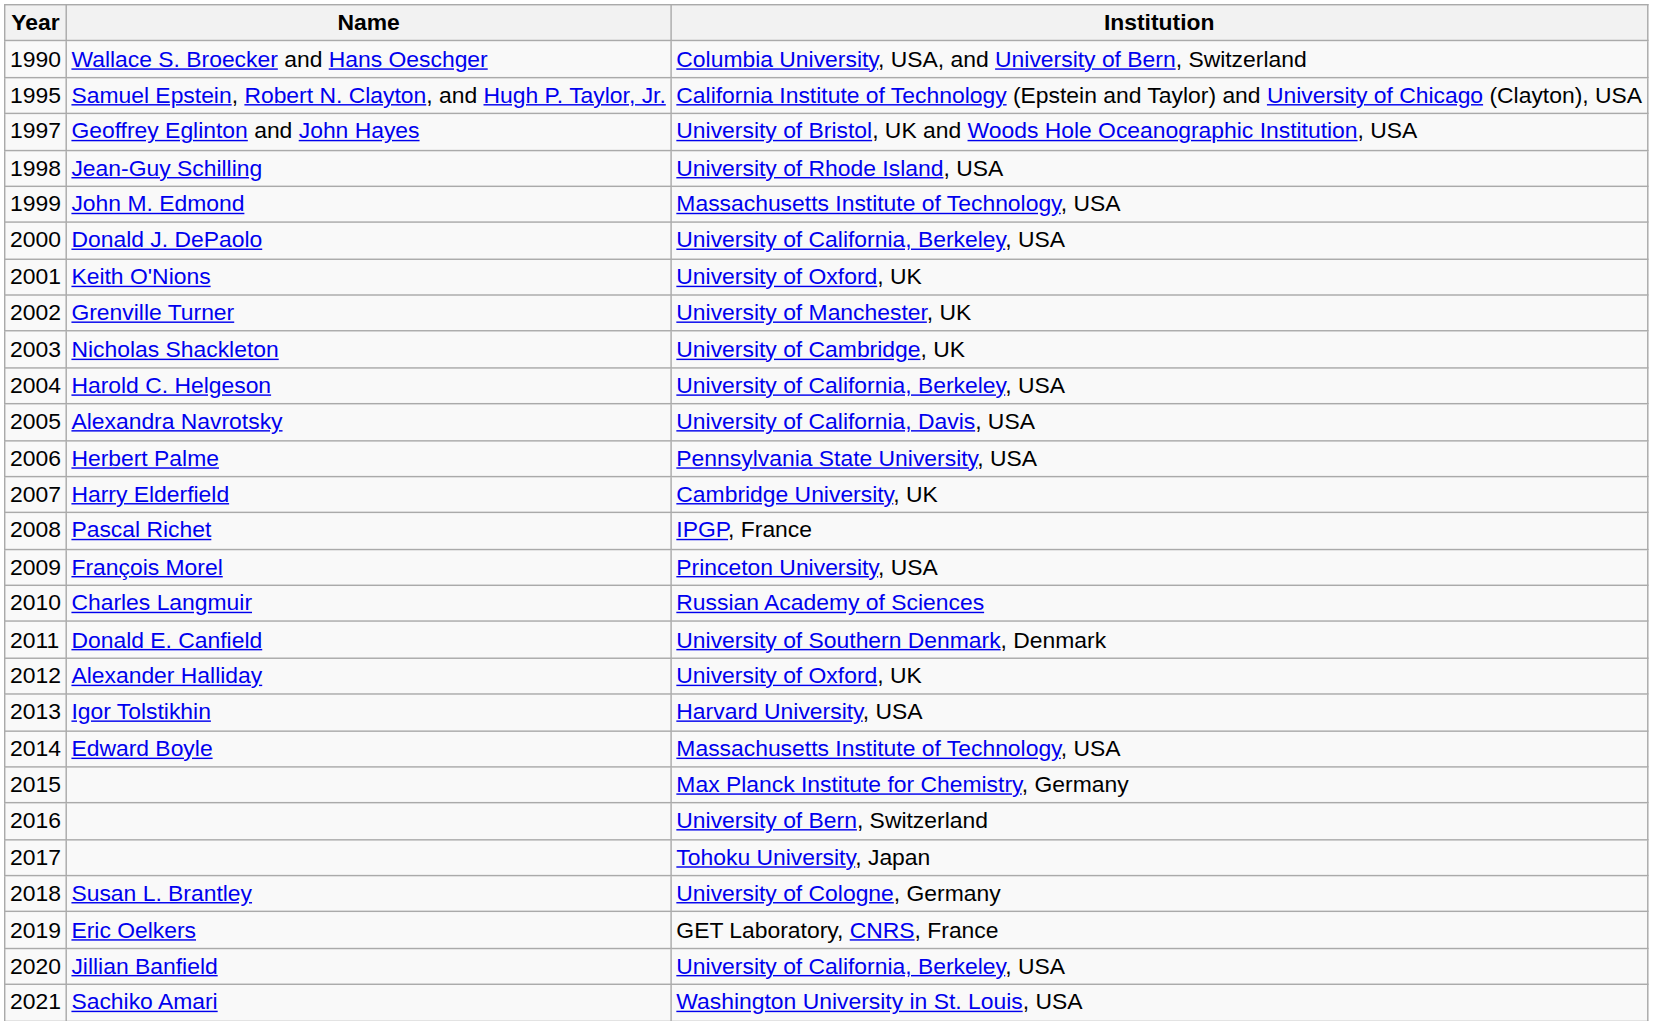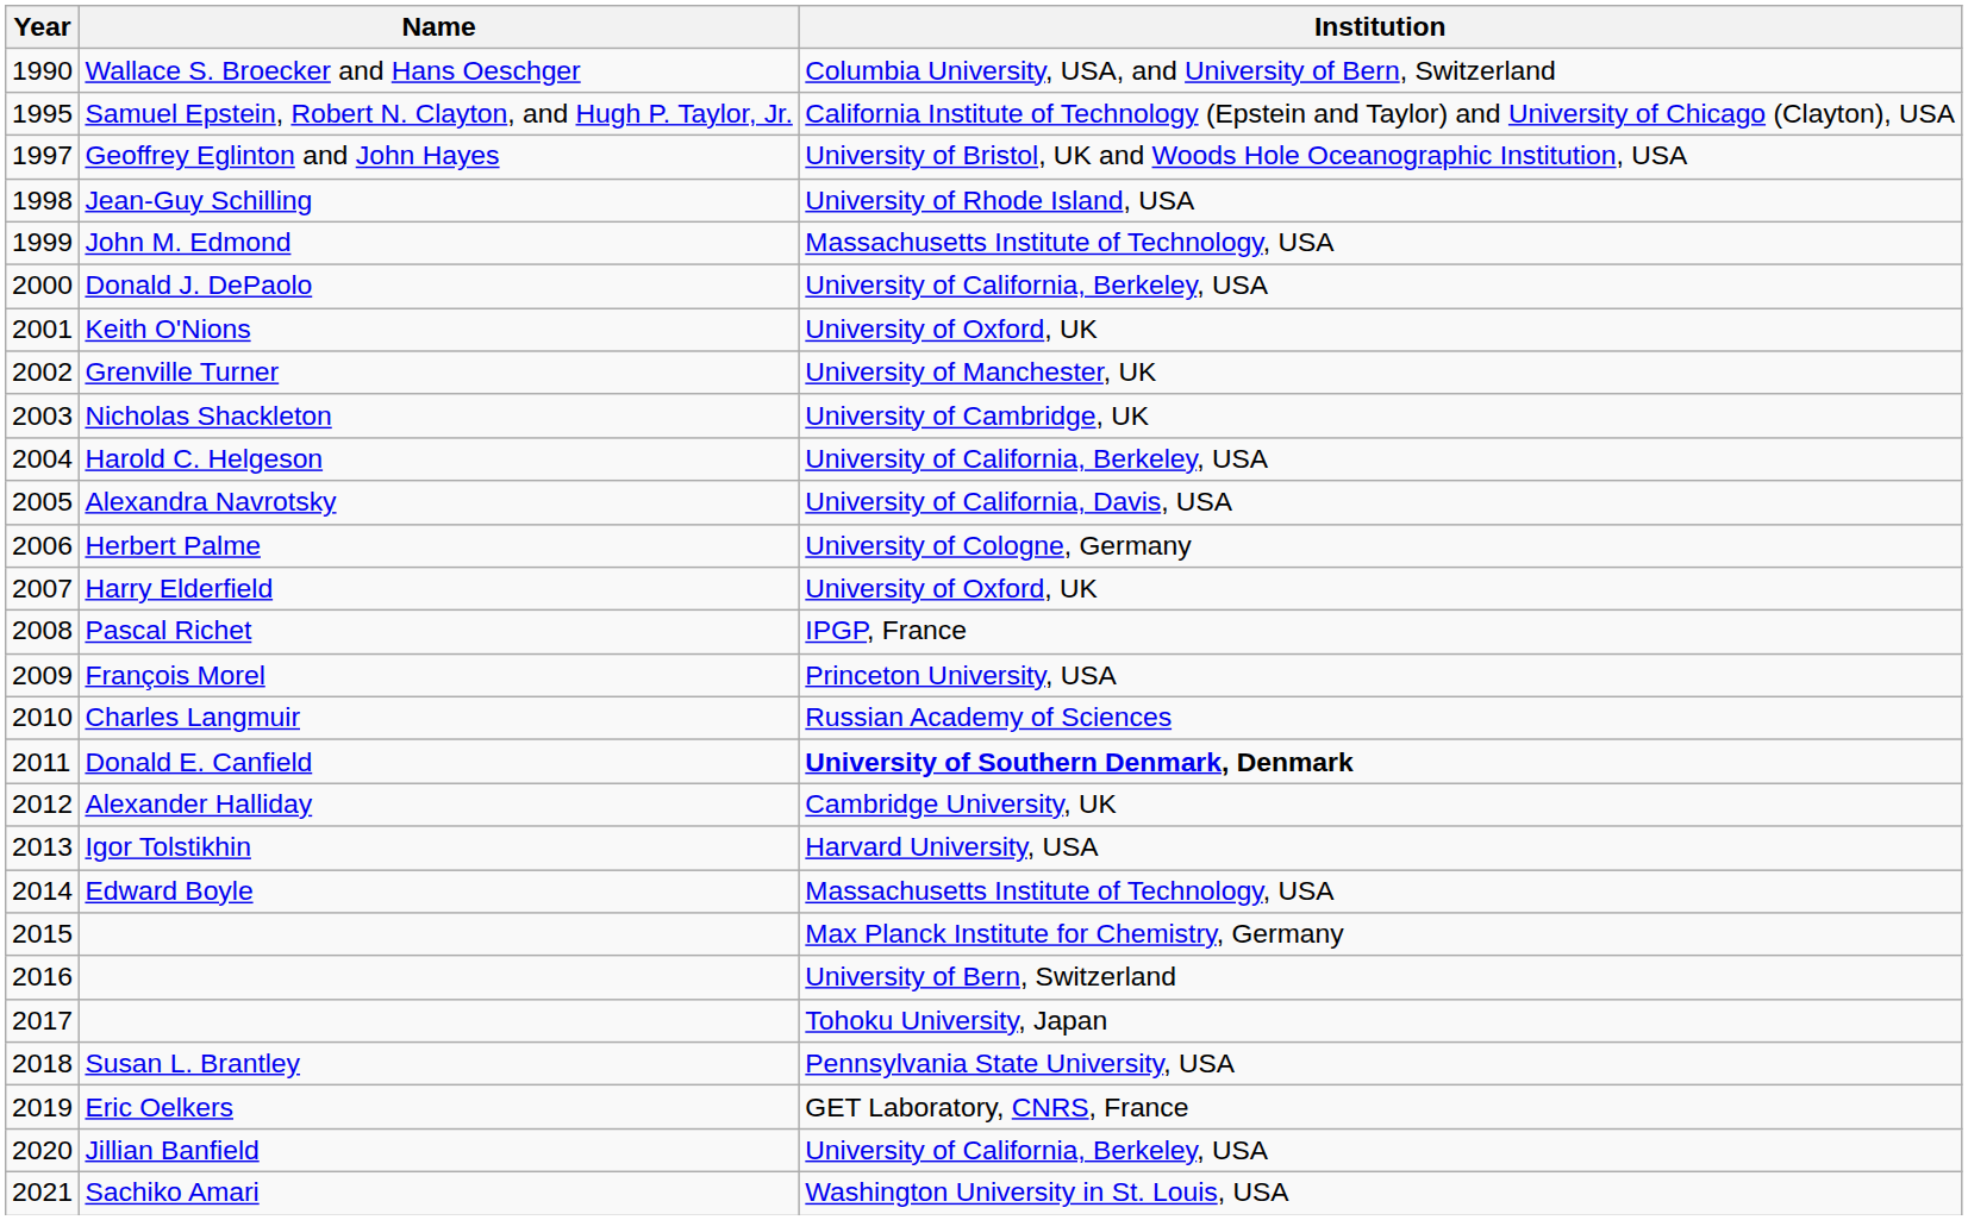Herbert Palme | Institution: Pennsylvania State University, USA -> University of Cologne, Germany
Harry Elderfield | Institution: Cambridge University, UK -> University of Oxford, UK
Donald E. Canfield | Institution: normal -> bold
Alexander Halliday | Institution: University of Oxford, UK -> Cambridge University, UK
Susan L. Brantley | Institution: University of Cologne, Germany -> Pennsylvania State University, USA
